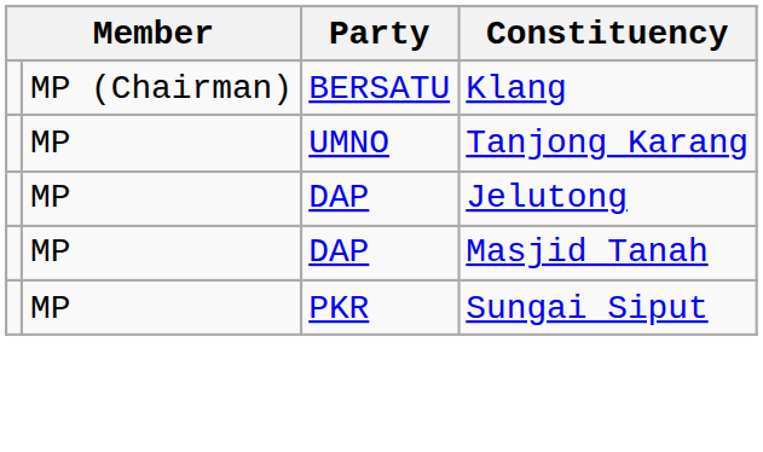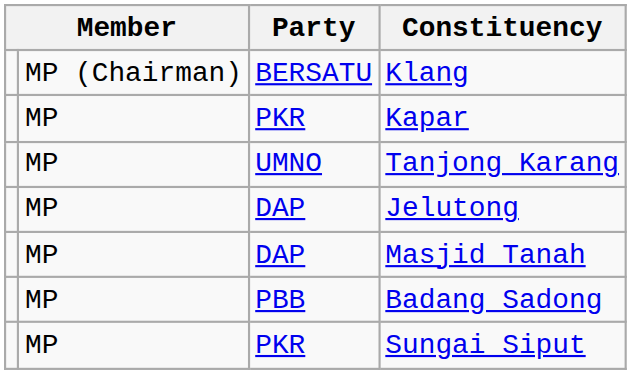+ row: MP | PKR | Kapar
+ row: MP | PBB | Badang Sadong
